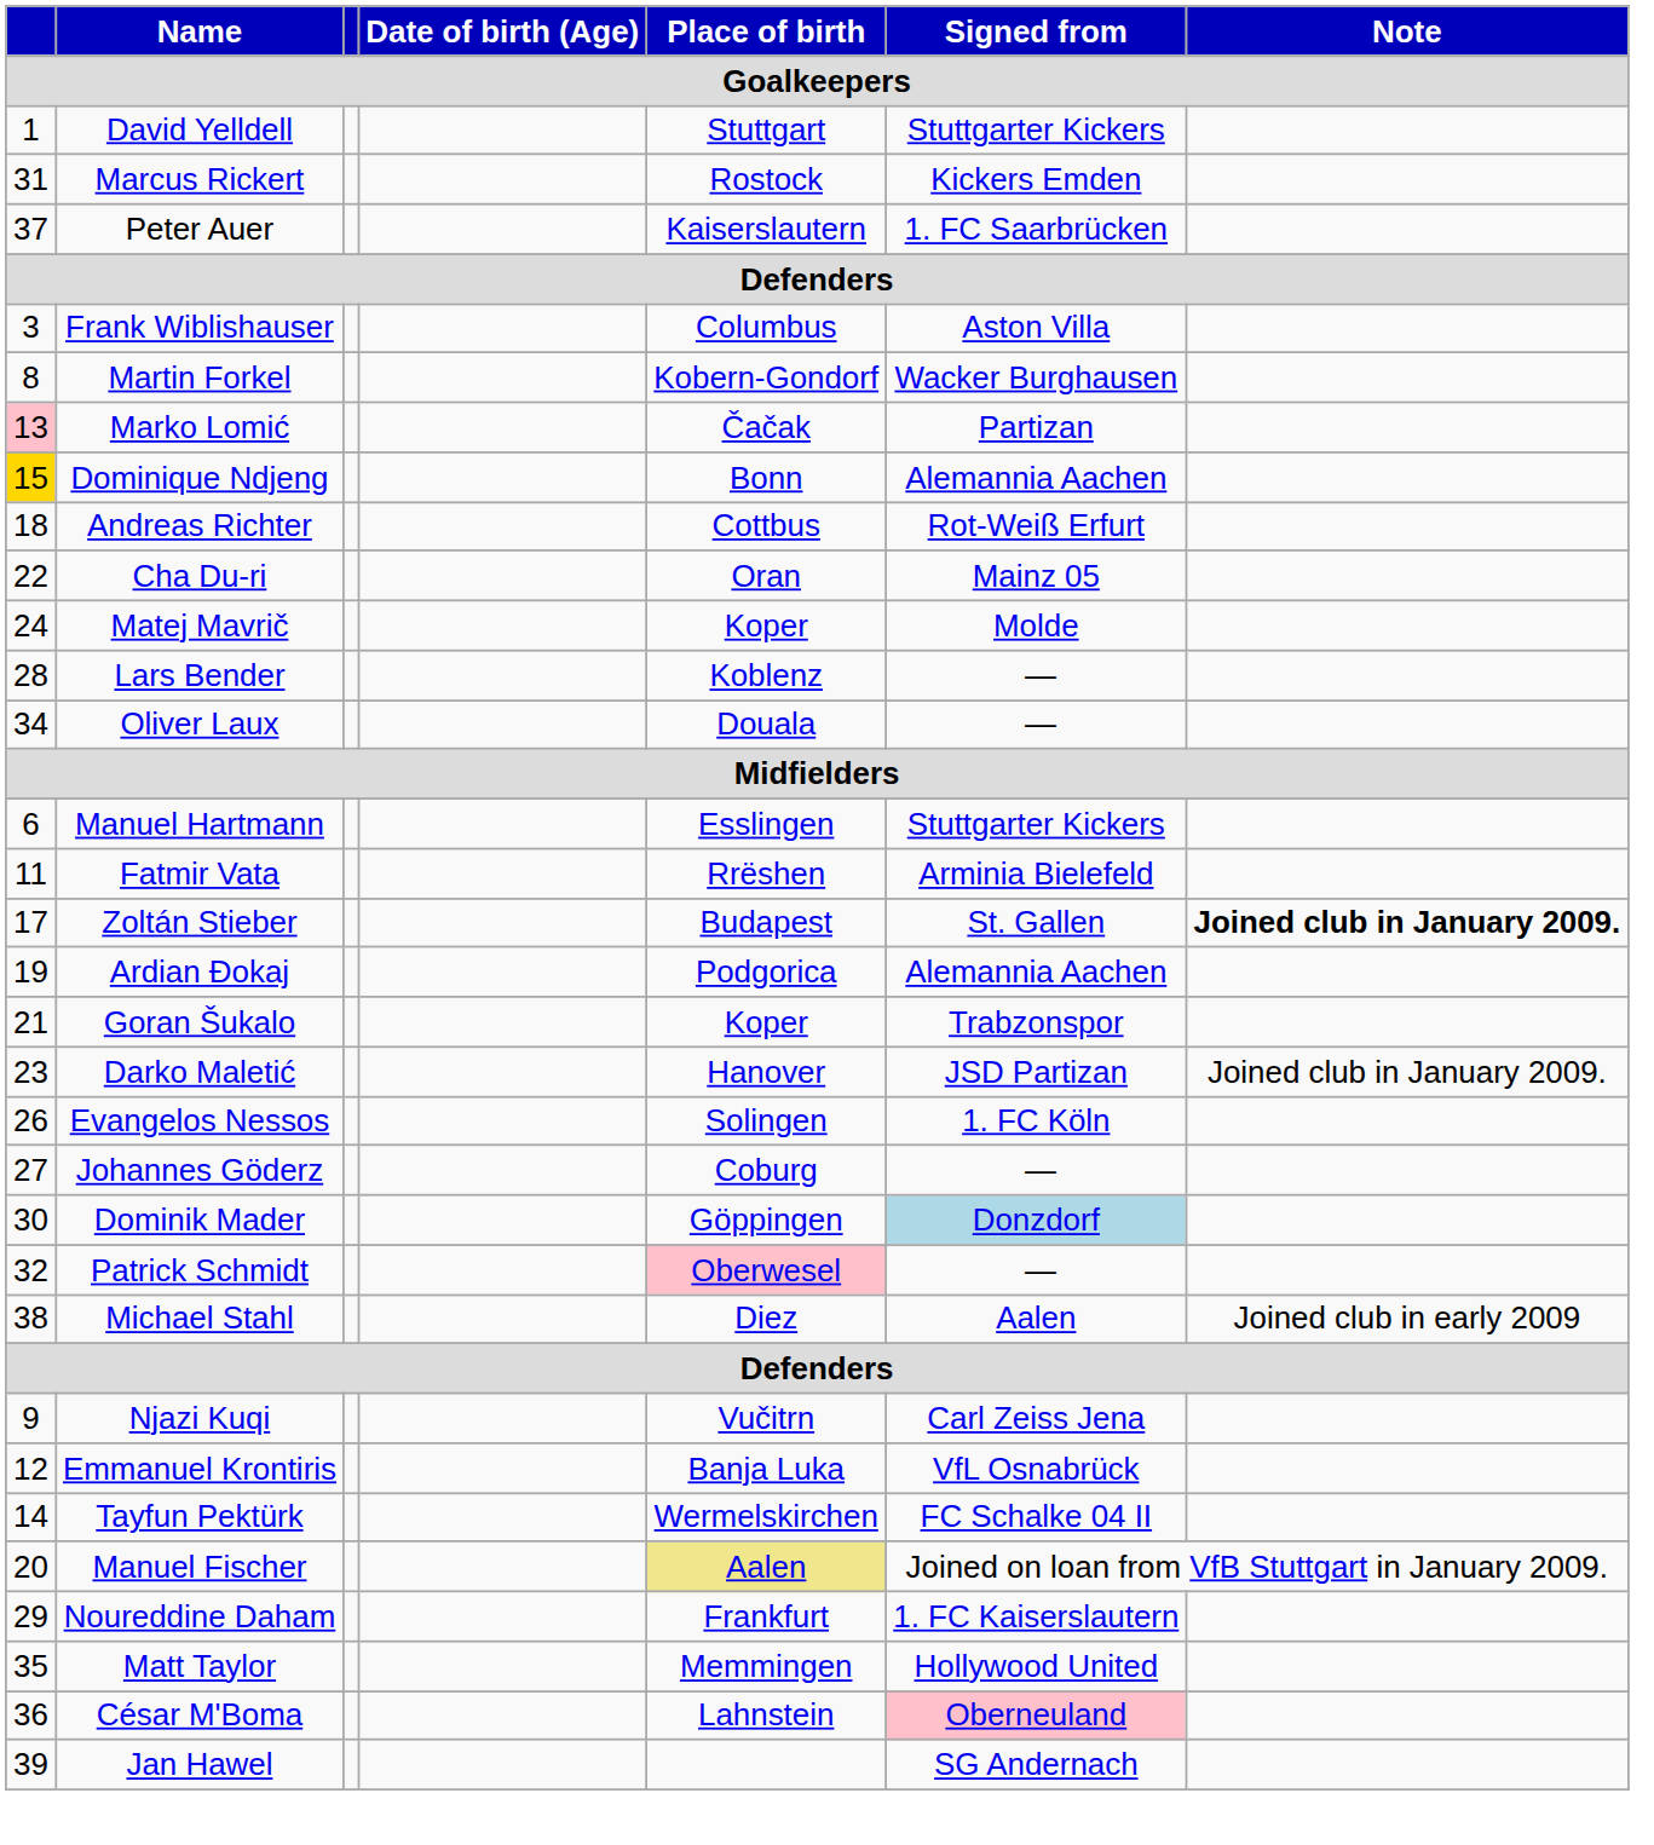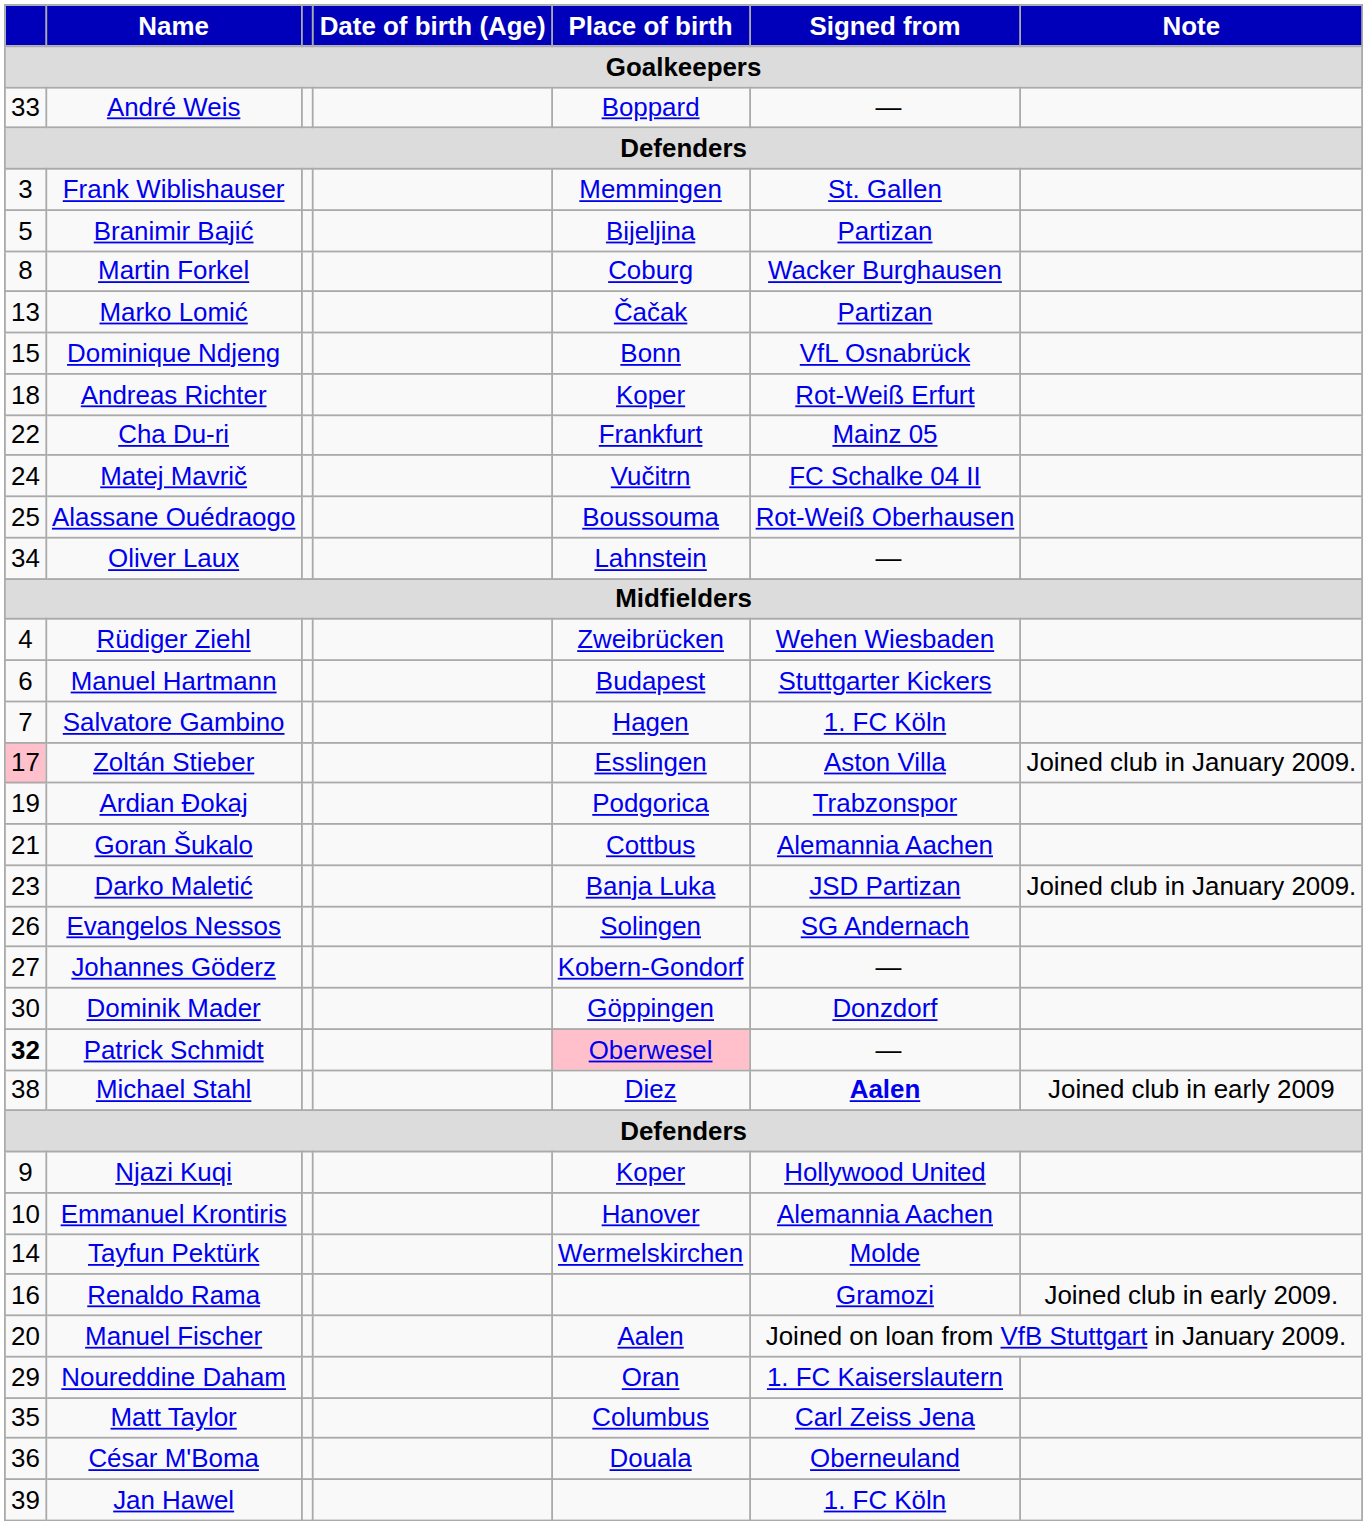- row: 1 | David Yelldell | Stuttgart | Stuttgarter Kickers
- row: 31 | Marcus Rickert | Rostock | Kickers Emden
+ row: 33 | André Weis | Boppard | —
- row: 37 | Peter Auer | Kaiserslautern | 1. FC Saarbrücken
Frank Wiblishauser | Place of birth: Columbus -> Memmingen
Frank Wiblishauser | Signed from: Aston Villa -> St. Gallen
+ row: 5 | Branimir Bajić | Bijeljina | Partizan
Martin Forkel | Place of birth: Kobern-Gondorf -> Coburg
Marko Lomić | column 1: pink background -> no background
Dominique Ndjeng | column 1: gold background -> no background
Dominique Ndjeng | Signed from: Alemannia Aachen -> VfL Osnabrück
Andreas Richter | Place of birth: Cottbus -> Koper
Cha Du-ri | Place of birth: Oran -> Frankfurt
Matej Mavrič | Place of birth: Koper -> Vučitrn
Matej Mavrič | Signed from: Molde -> FC Schalke 04 II
+ row: 25 | Alassane Ouédraogo | Boussouma | Rot-Weiß Oberhausen
- row: 28 | Lars Bender | Koblenz | —
Oliver Laux | Place of birth: Douala -> Lahnstein
+ row: 4 | Rüdiger Ziehl | Zweibrücken | Wehen Wiesbaden
Manuel Hartmann | Place of birth: Esslingen -> Budapest
+ row: 7 | Salvatore Gambino | Hagen | 1. FC Köln
- row: 11 | Fatmir Vata | Rrëshen | Arminia Bielefeld
Zoltán Stieber | column 1: no background -> pink background
Zoltán Stieber | Place of birth: Budapest -> Esslingen
Zoltán Stieber | Signed from: St. Gallen -> Aston Villa
Zoltán Stieber | Note: bold -> normal
Ardian Đokaj | Signed from: Alemannia Aachen -> Trabzonspor
Goran Šukalo | Place of birth: Koper -> Cottbus
Goran Šukalo | Signed from: Trabzonspor -> Alemannia Aachen
Darko Maletić | Place of birth: Hanover -> Banja Luka
Evangelos Nessos | Signed from: 1. FC Köln -> SG Andernach
Johannes Göderz | Place of birth: Coburg -> Kobern-Gondorf
Dominik Mader | Signed from: lightblue background -> no background
Patrick Schmidt | column 1: normal -> bold
Michael Stahl | Signed from: normal -> bold
Njazi Kuqi | Place of birth: Vučitrn -> Koper
Njazi Kuqi | Signed from: Carl Zeiss Jena -> Hollywood United
Emmanuel Krontiris | column 1: 12 -> 10
Emmanuel Krontiris | Place of birth: Banja Luka -> Hanover
Emmanuel Krontiris | Signed from: VfL Osnabrück -> Alemannia Aachen
Tayfun Pektürk | Signed from: FC Schalke 04 II -> Molde
+ row: 16 | Renaldo Rama | Gramozi | Joined club in early 2009.
Manuel Fischer | Place of birth: khaki background -> no background
Noureddine Daham | Place of birth: Frankfurt -> Oran
Matt Taylor | Place of birth: Memmingen -> Columbus
Matt Taylor | Signed from: Hollywood United -> Carl Zeiss Jena
César M'Boma | Place of birth: Lahnstein -> Douala
César M'Boma | Signed from: pink background -> no background
Jan Hawel | Signed from: SG Andernach -> 1. FC Köln
